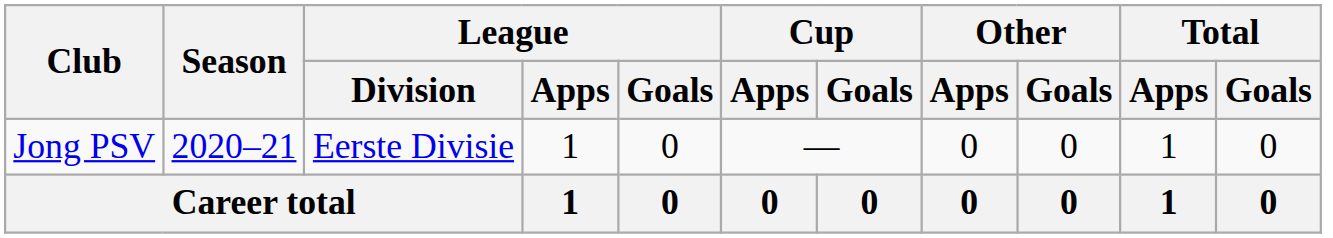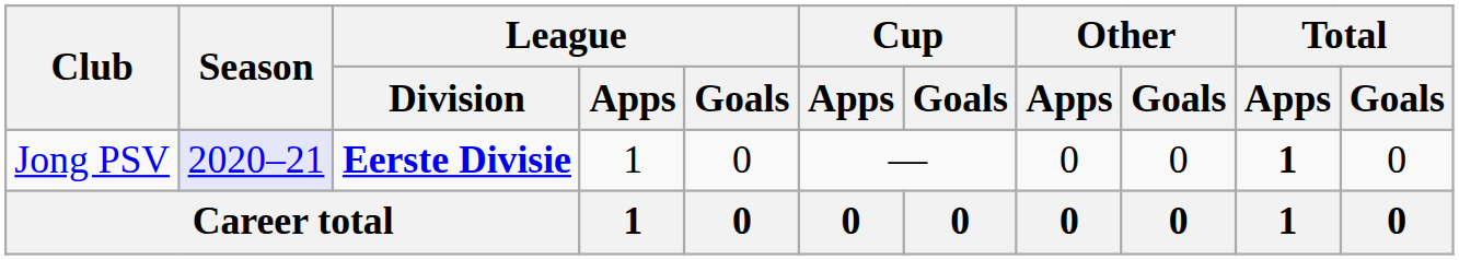Jong PSV | Season: no background -> lavender background
Jong PSV | League / Division: normal -> bold
Jong PSV | Total / Apps: normal -> bold
